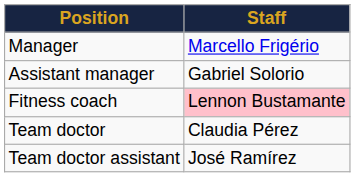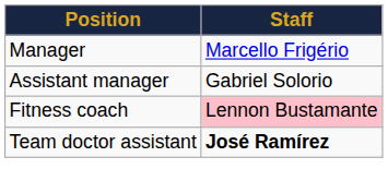- row: Team doctor | Claudia Pérez
Team doctor assistant | Staff: normal -> bold
